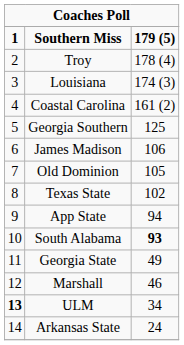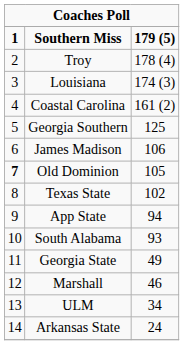Old Dominion | column 1: normal -> bold
South Alabama | column 3: bold -> normal
ULM | column 1: bold -> normal
